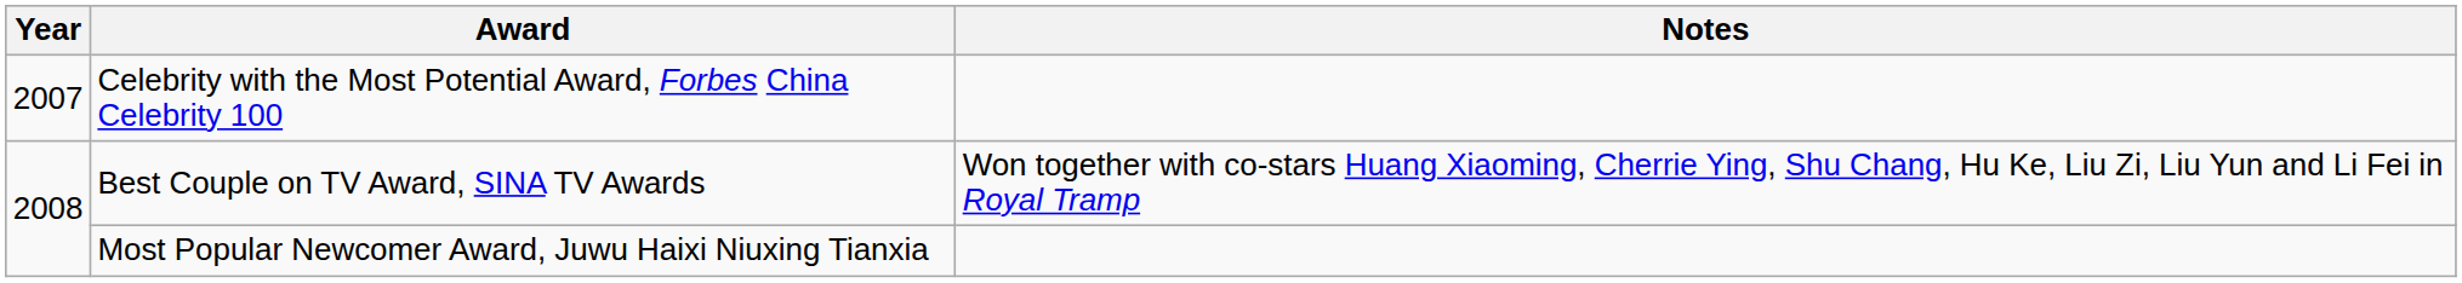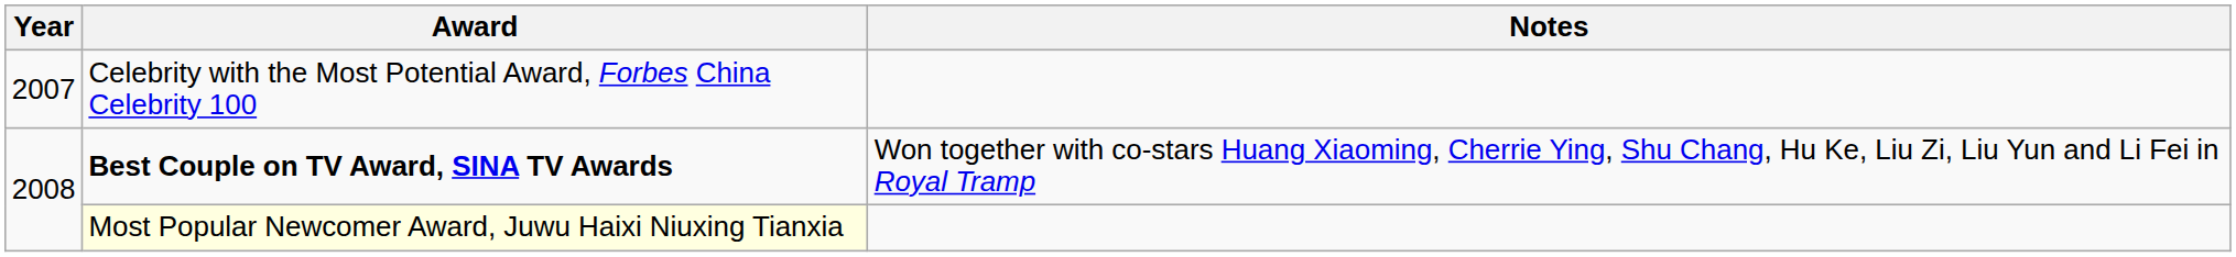Best Couple on TV Award, SINA TV Awards | Award: normal -> bold
Most Popular Newcomer Award, Juwu Haixi Niuxing Tianxia | Award: no background -> lightyellow background
